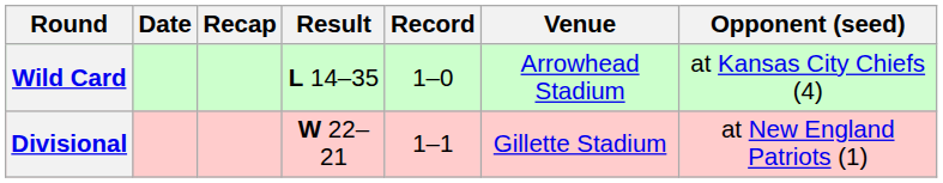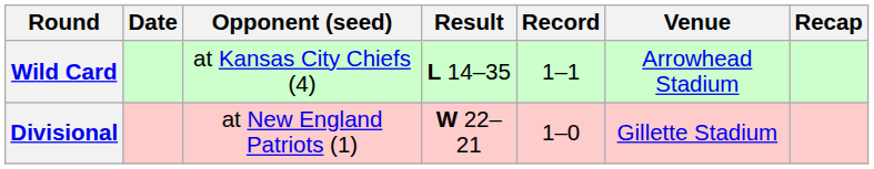columns swapped: Opponent (seed) <-> Recap
Wild Card | Record: 1–0 -> 1–1
Divisional | Record: 1–1 -> 1–0
